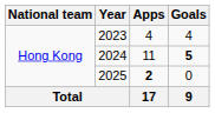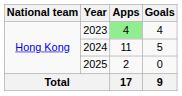2023 | Apps: no background -> lightgreen background
2024 | Goals: bold -> normal
2025 | Apps: bold -> normal
